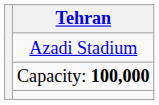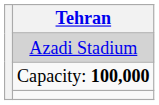Azadi Stadium | Tehran: no background -> lightgrey background
